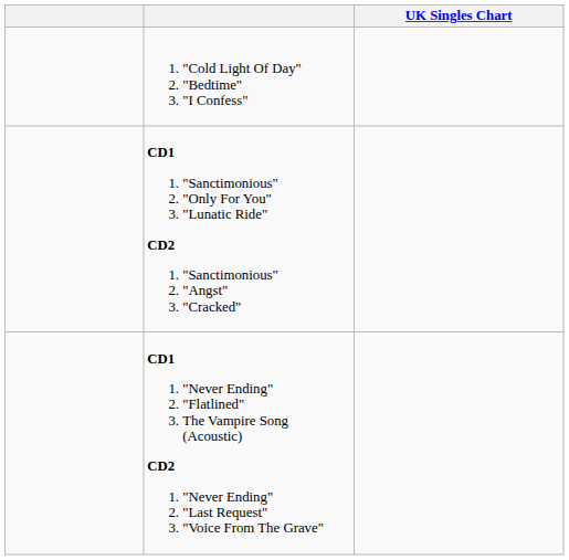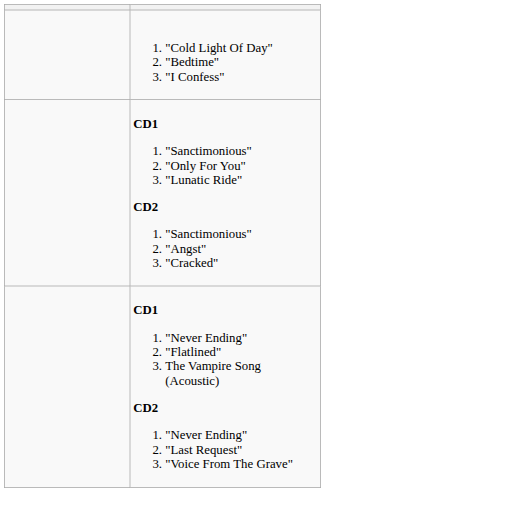- column: UK Singles Chart
